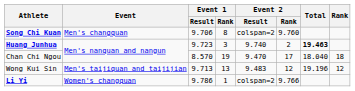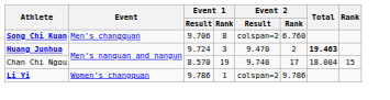Song Chi Kuan | Event 2 / Rank: 9.760 -> 6.760
Huang Junhua | Event 1 / Result: 9.723 -> 9.724
Huang Junhua | Event 2 / Result: 9.740 -> 9.470
Chan Chi Ngou | Event 2 / Result: 9.470 -> 9.740
Chan Chi Ngou | Total: 18.040 -> 18.004
Chan Chi Ngou | Rank: 18 -> 15
- row: Wong Kui Sin | Men's taijiquan and taijijian | 9.713 | 13 | 9.483 | 12 | 19.196 | 12
Li Yi | Event 2 / Rank: 9.766 -> 9.786
